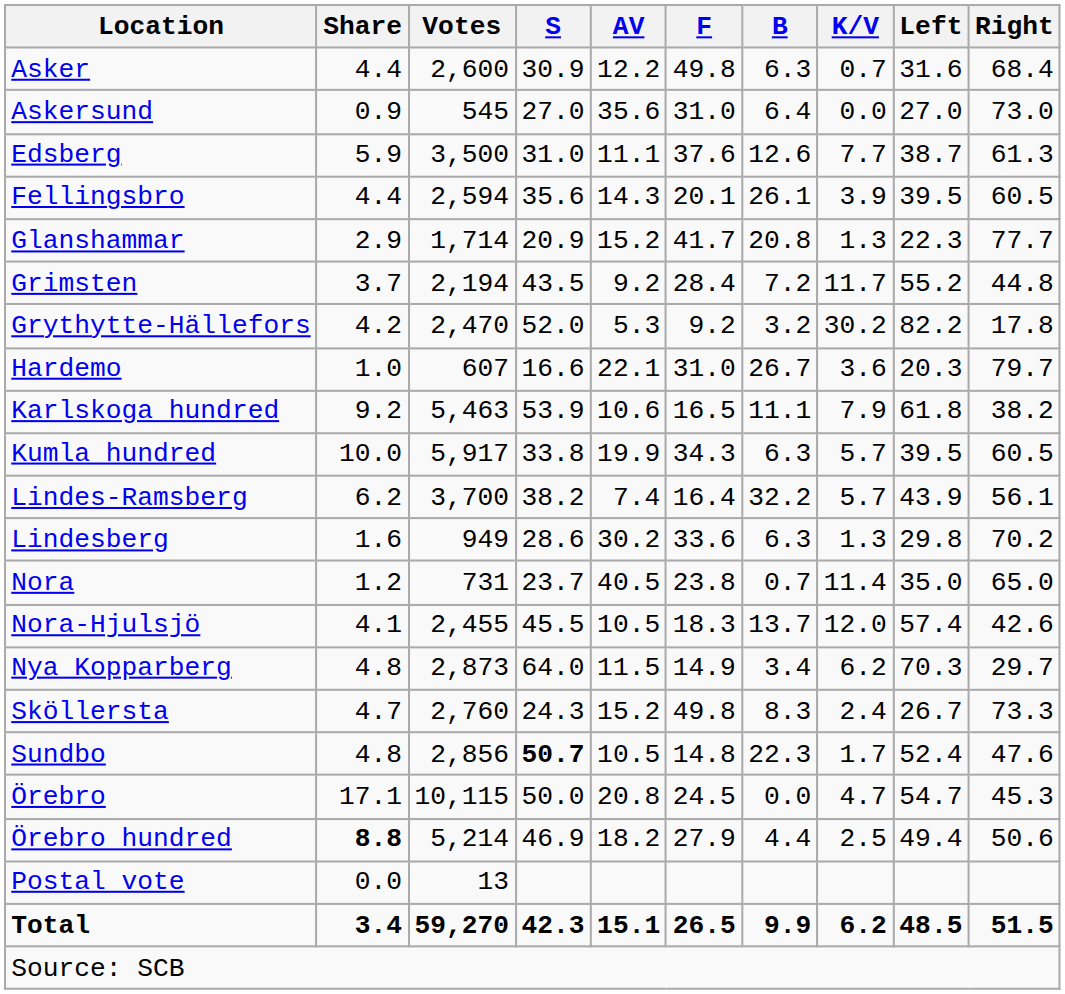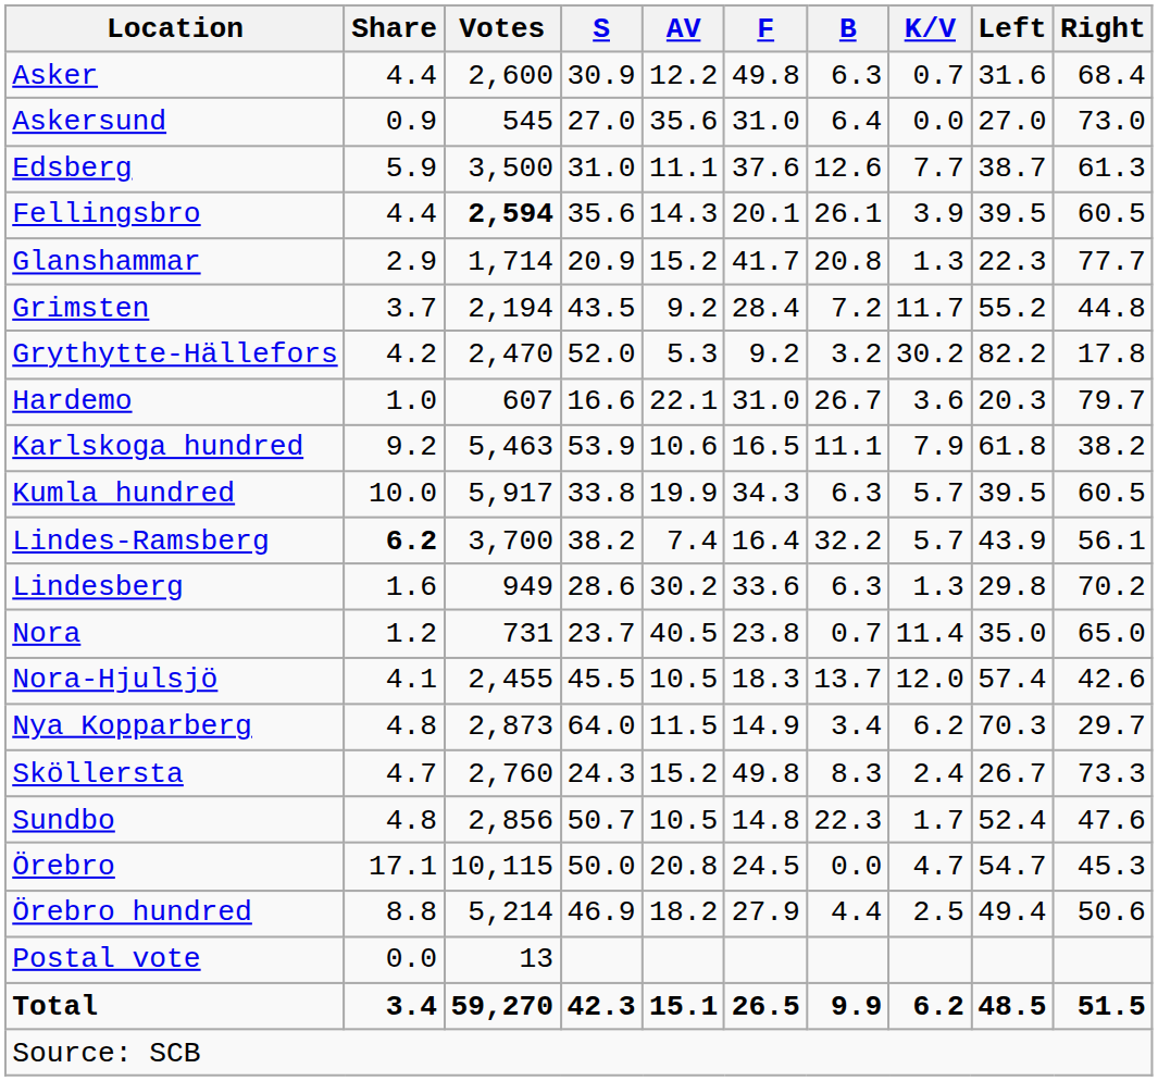Fellingsbro | Votes: normal -> bold
Lindes-Ramsberg | Share: normal -> bold
Sundbo | S: bold -> normal
Örebro hundred | Share: bold -> normal
